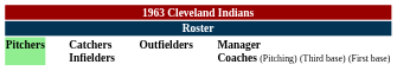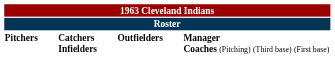Pitchers | column 1: lightgreen background -> no background
